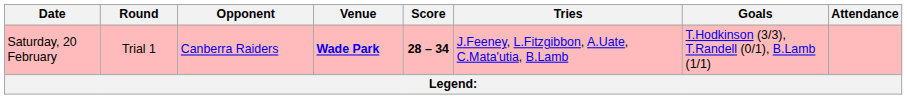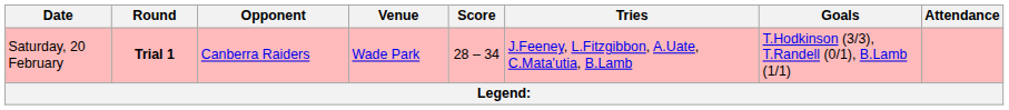Saturday, 20 February | Round: normal -> bold
Saturday, 20 February | Venue: bold -> normal
Saturday, 20 February | Score: bold -> normal
